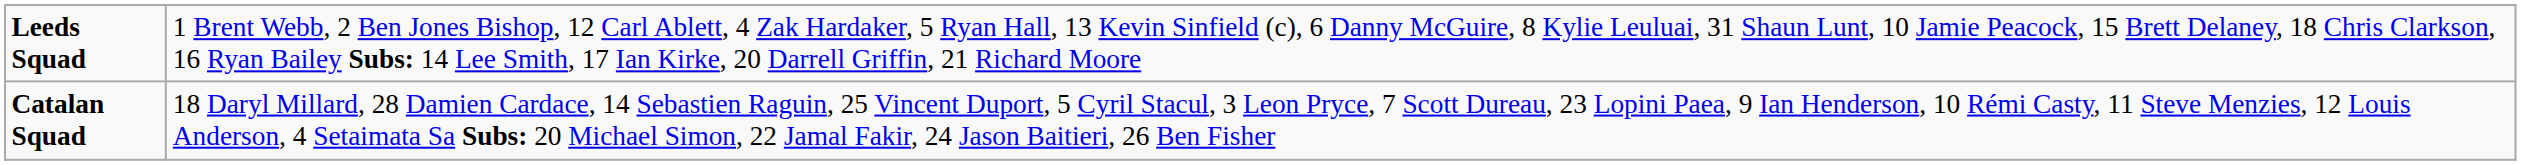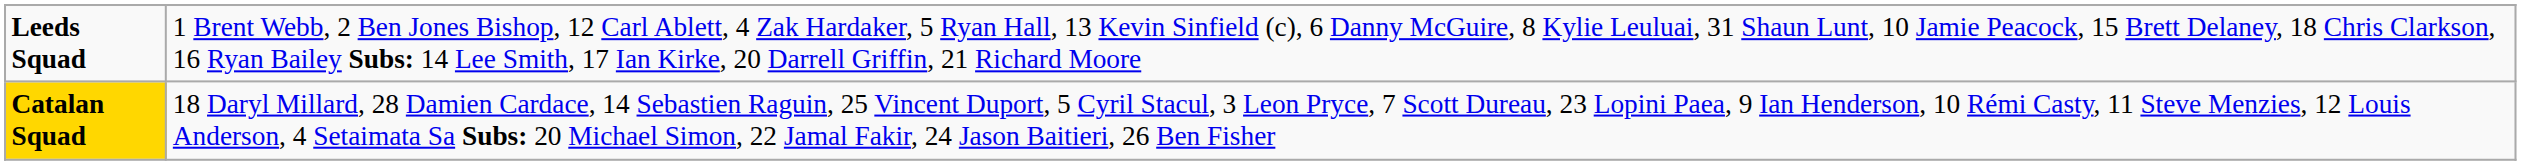Catalan Squad | column 1: no background -> gold background
